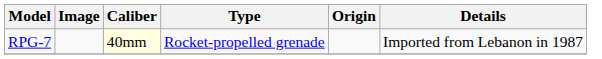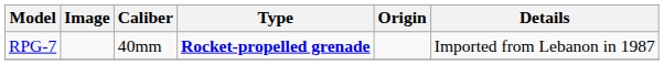RPG-7 | Caliber: lightyellow background -> no background
RPG-7 | Type: normal -> bold
